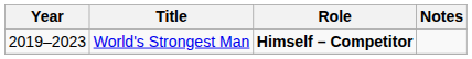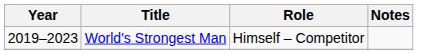World's Strongest Man | Role: bold -> normal
